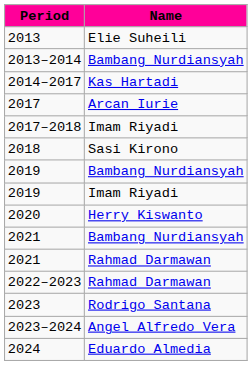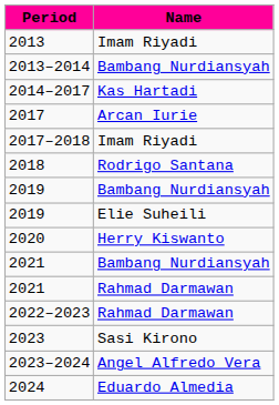row 2 | Name: Elie Suheili -> Imam Riyadi
row 7 | Name: Sasi Kirono -> Rodrigo Santana
row 9 | Name: Imam Riyadi -> Elie Suheili
row 14 | Name: Rodrigo Santana -> Sasi Kirono
